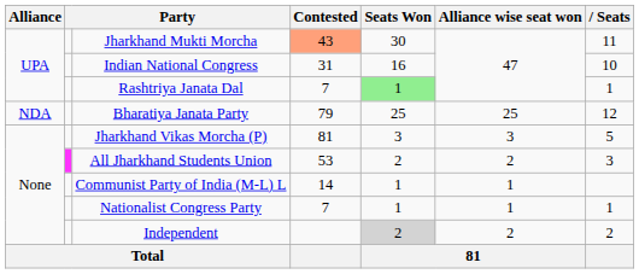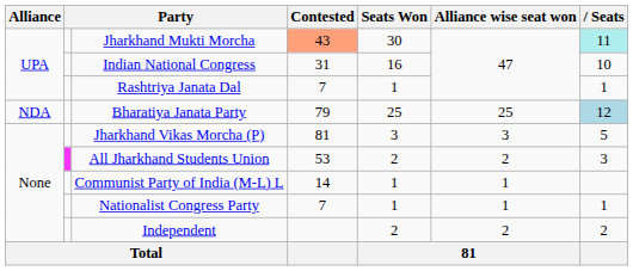Jharkhand Mukti Morcha | Seats: no background -> paleturquoise background
Rashtriya Janata Dal | Seats Won: lightgreen background -> no background
Bharatiya Janata Party | Seats: no background -> lightblue background
Independent | Seats Won: lightgrey background -> no background
